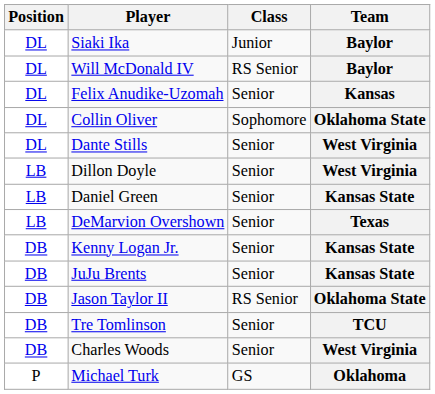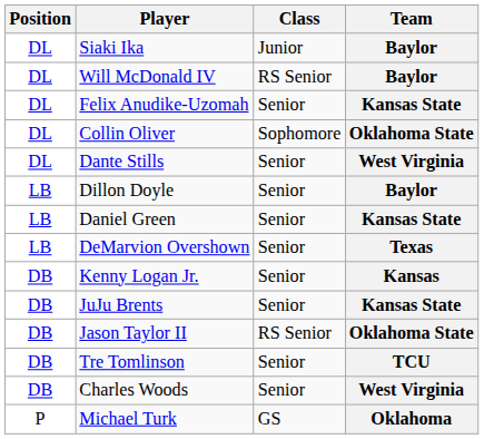Felix Anudike-Uzomah | Team: Kansas -> Kansas State
Dillon Doyle | Team: West Virginia -> Baylor
Kenny Logan Jr. | Team: Kansas State -> Kansas
